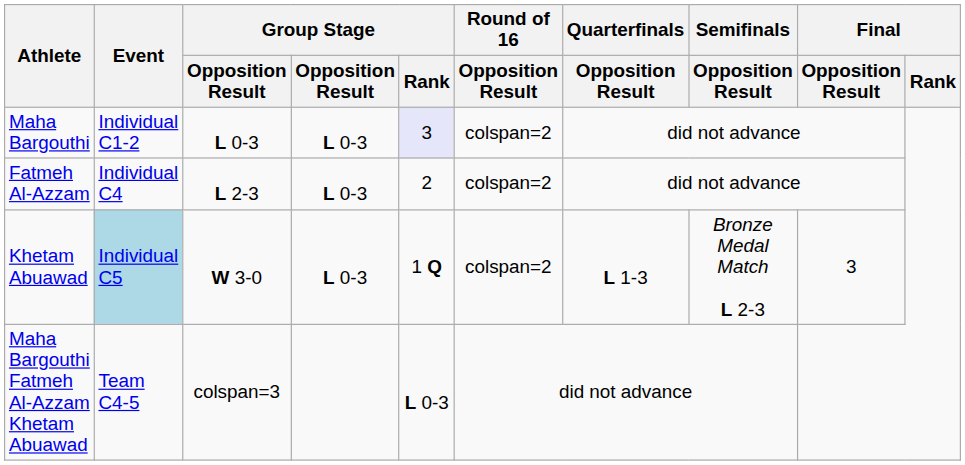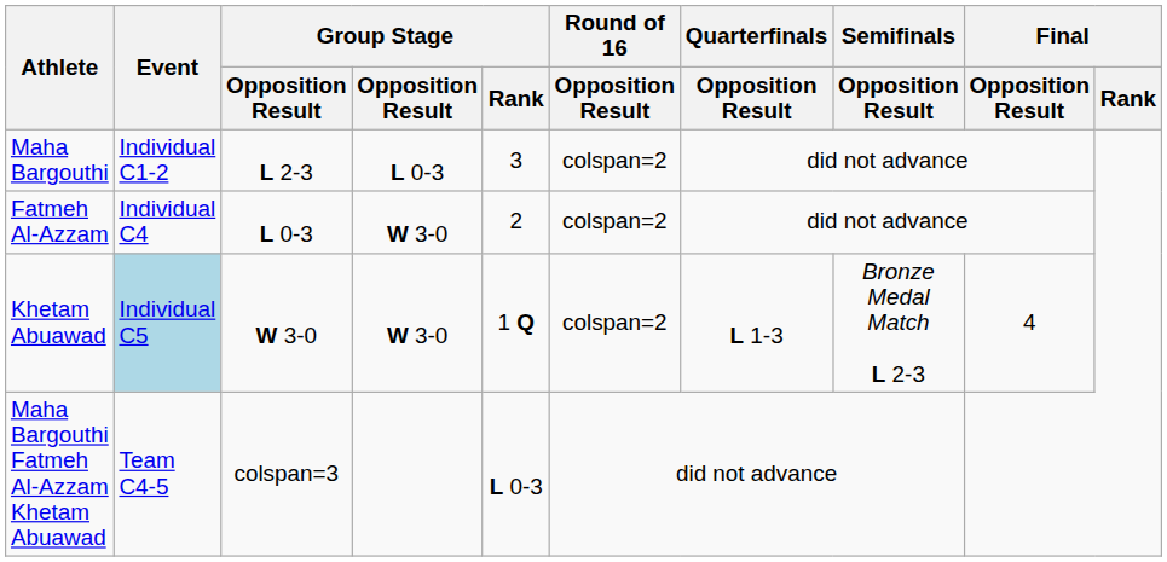Maha Bargouthi | column 3: L 0-3 -> L 2-3
Maha Bargouthi | Group Stage / Rank: lavender background -> no background
Fatmeh Al-Azzam | column 3: L 2-3 -> L 0-3
Fatmeh Al-Azzam | column 4: L 0-3 -> W 3-0
Khetam Abuawad | column 4: L 0-3 -> W 3-0
Khetam Abuawad | Final / Opposition Result: 3 -> 4
